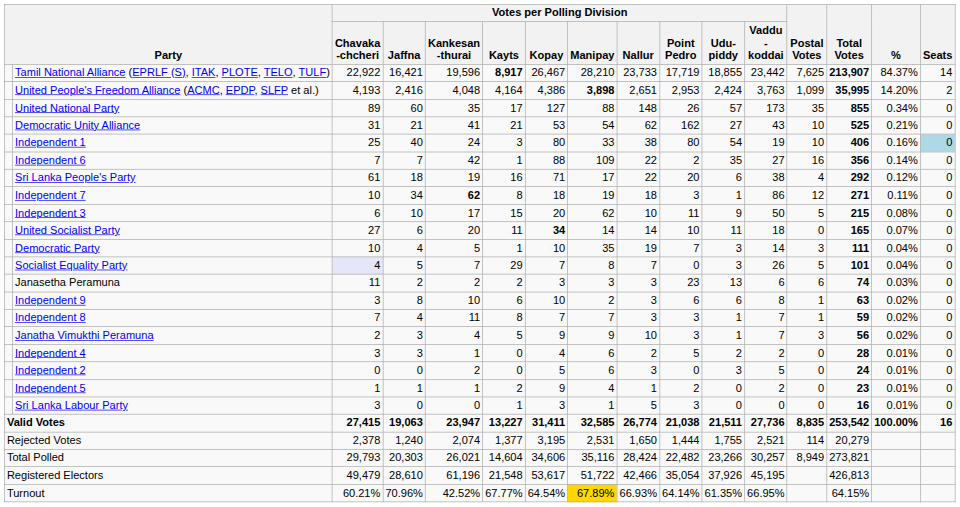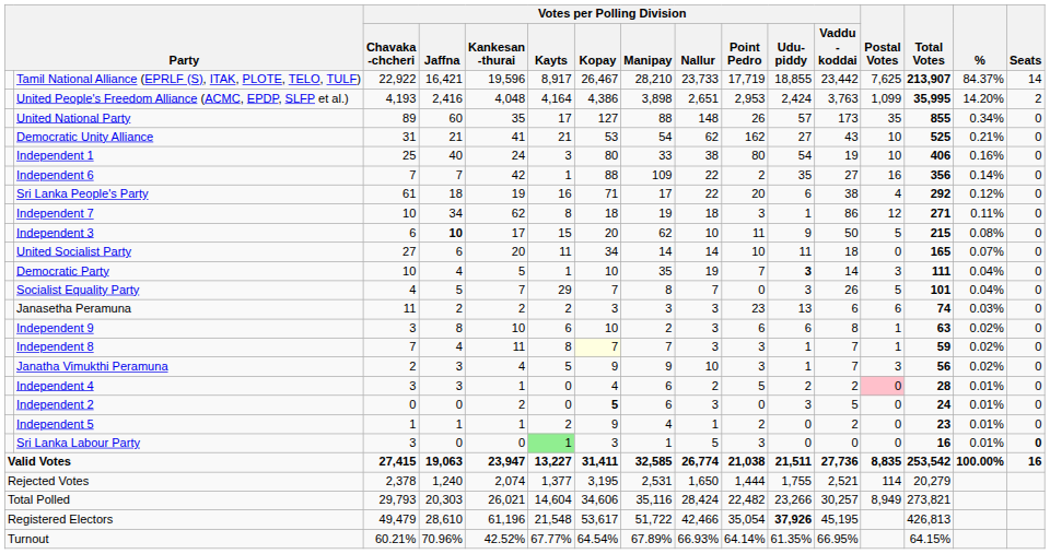Tamil National Alliance (EPRLF (S), ITAK, PLOTE, TELO, TULF) | Votes per Polling Division / Kayts: bold -> normal
United People's Freedom Alliance (ACMC, EPDP, SLFP et al.) | Votes per Polling Division / Manipay: bold -> normal
Independent 1 | Seats: lightblue background -> no background
Independent 7 | Votes per Polling Division / Kankesan -thurai: bold -> normal
Independent 3 | Votes per Polling Division / Jaffna: normal -> bold
United Socialist Party | Votes per Polling Division / Kopay: bold -> normal
Democratic Party | Votes per Polling Division / Udu- piddy: normal -> bold
Socialist Equality Party | Votes per Polling Division / Chavaka -chcheri: lavender background -> no background
Independent 8 | Votes per Polling Division / Kopay: no background -> lightyellow background
Independent 4 | Postal Votes: no background -> pink background
Independent 2 | Votes per Polling Division / Kopay: normal -> bold
Sri Lanka Labour Party | Votes per Polling Division / Kayts: no background -> lightgreen background
Sri Lanka Labour Party | Seats: normal -> bold
Registered Electors | Votes per Polling Division / Udu- piddy: normal -> bold
Turnout | Votes per Polling Division / Manipay: gold background -> no background
